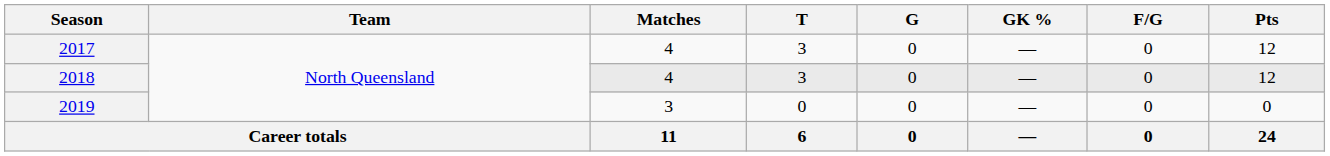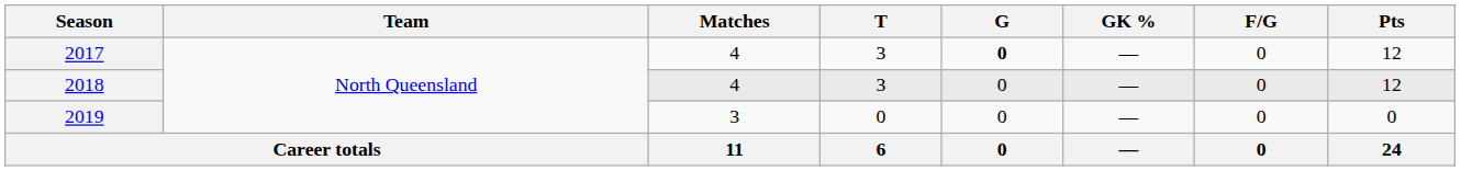2017 | G: normal -> bold
